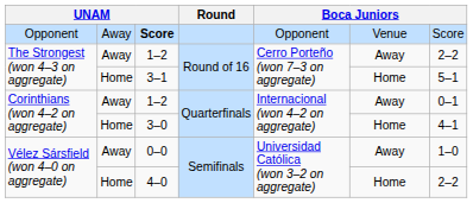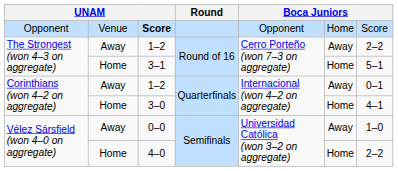row 2 | column 2: Away -> Venue
row 2 | column 6: Venue -> Home
